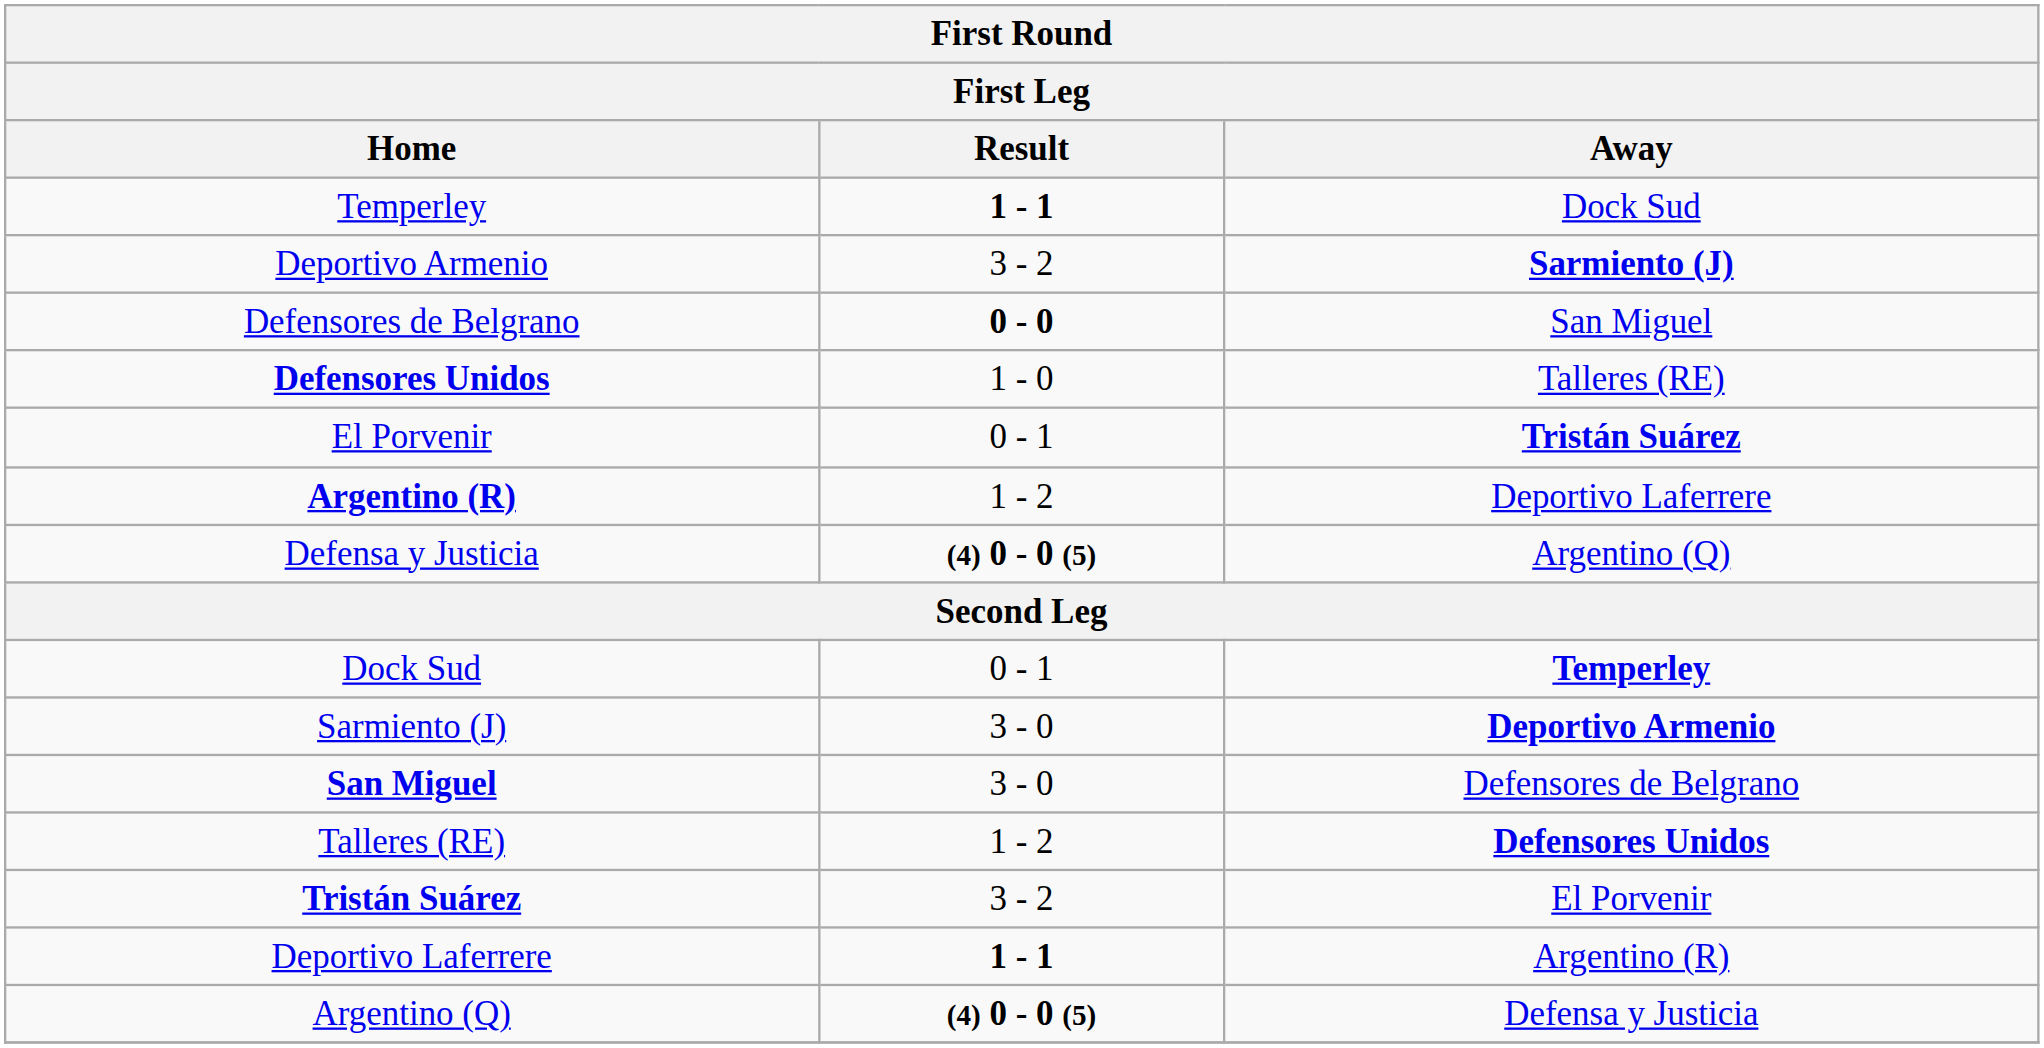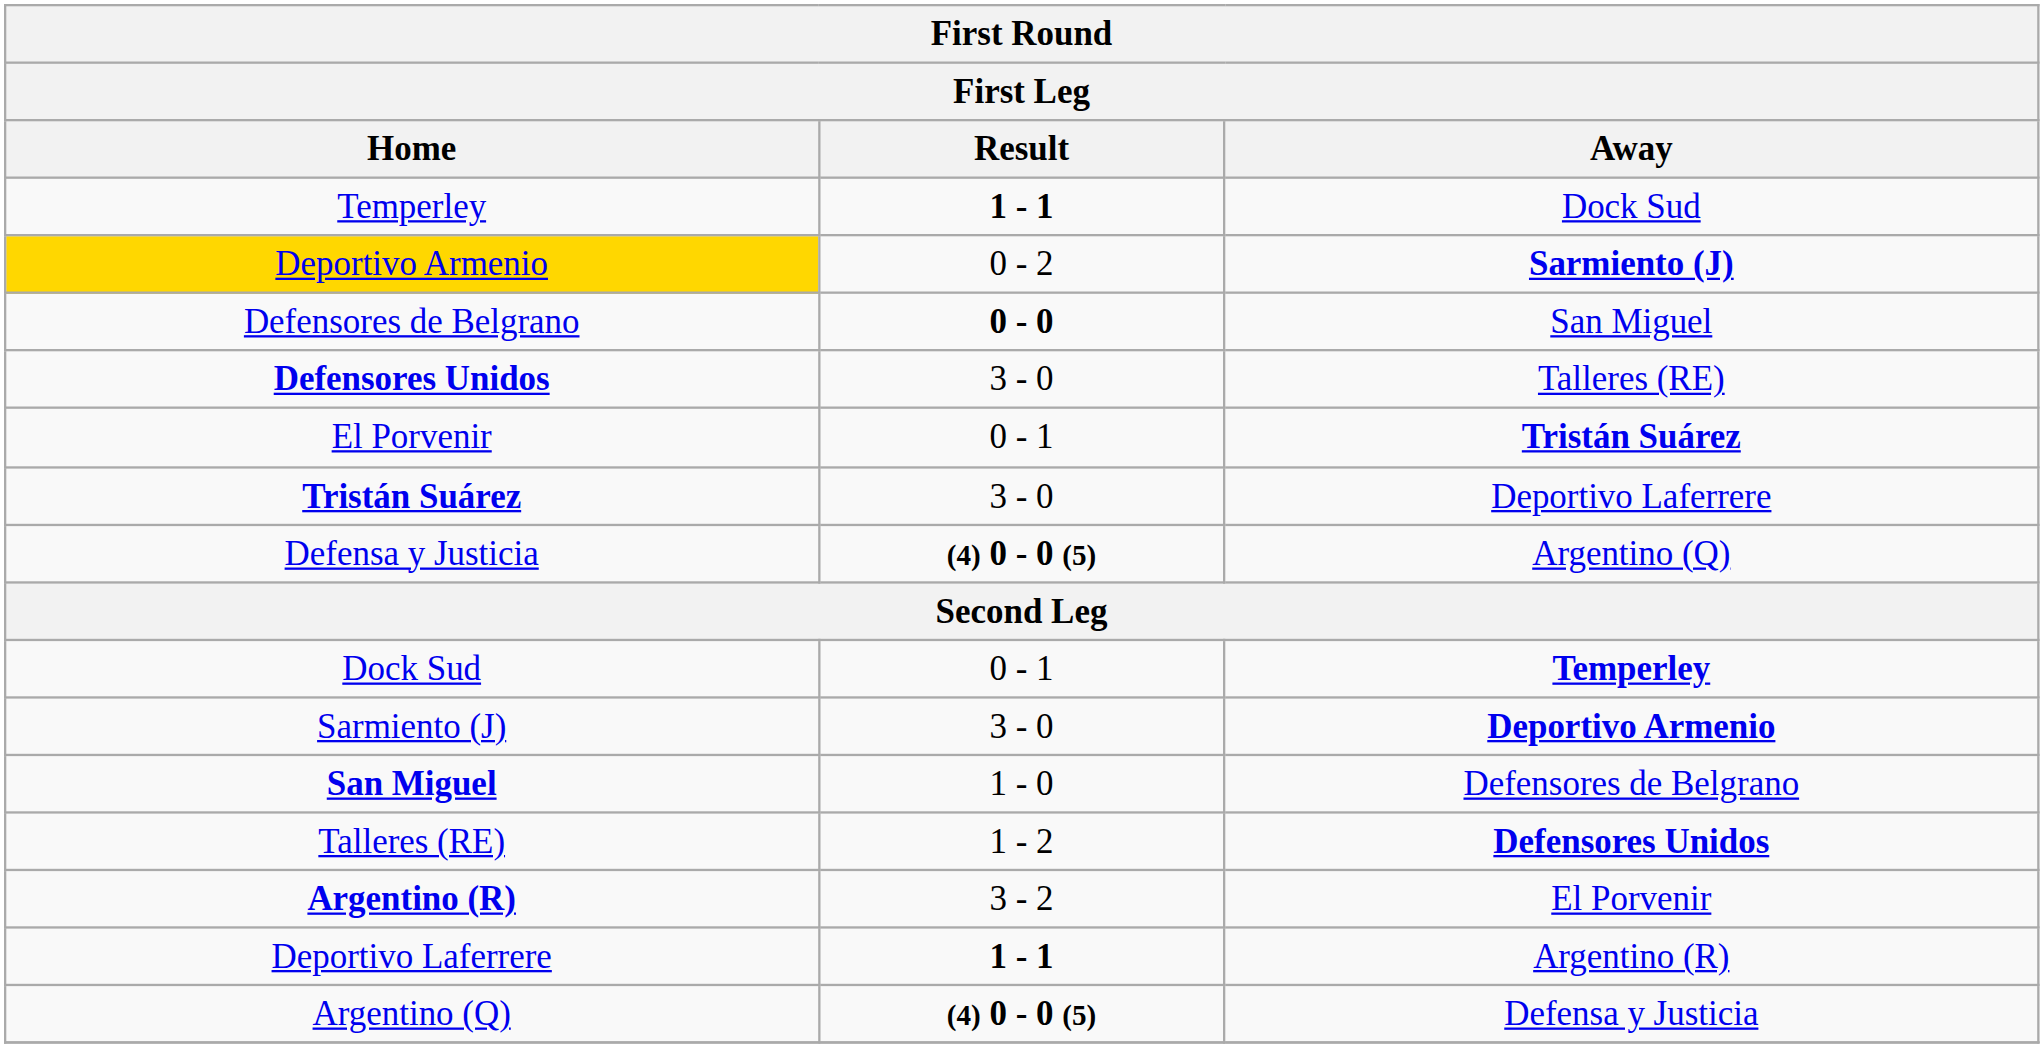row 5 | Home: no background -> gold background
row 5 | Result: 3 - 2 -> 0 - 2
row 7 | Result: 1 - 0 -> 3 - 0
row 9 | Home: Argentino (R) -> Tristán Suárez
row 9 | Result: 1 - 2 -> 3 - 0
row 14 | Result: 3 - 0 -> 1 - 0
row 16 | Home: Tristán Suárez -> Argentino (R)
